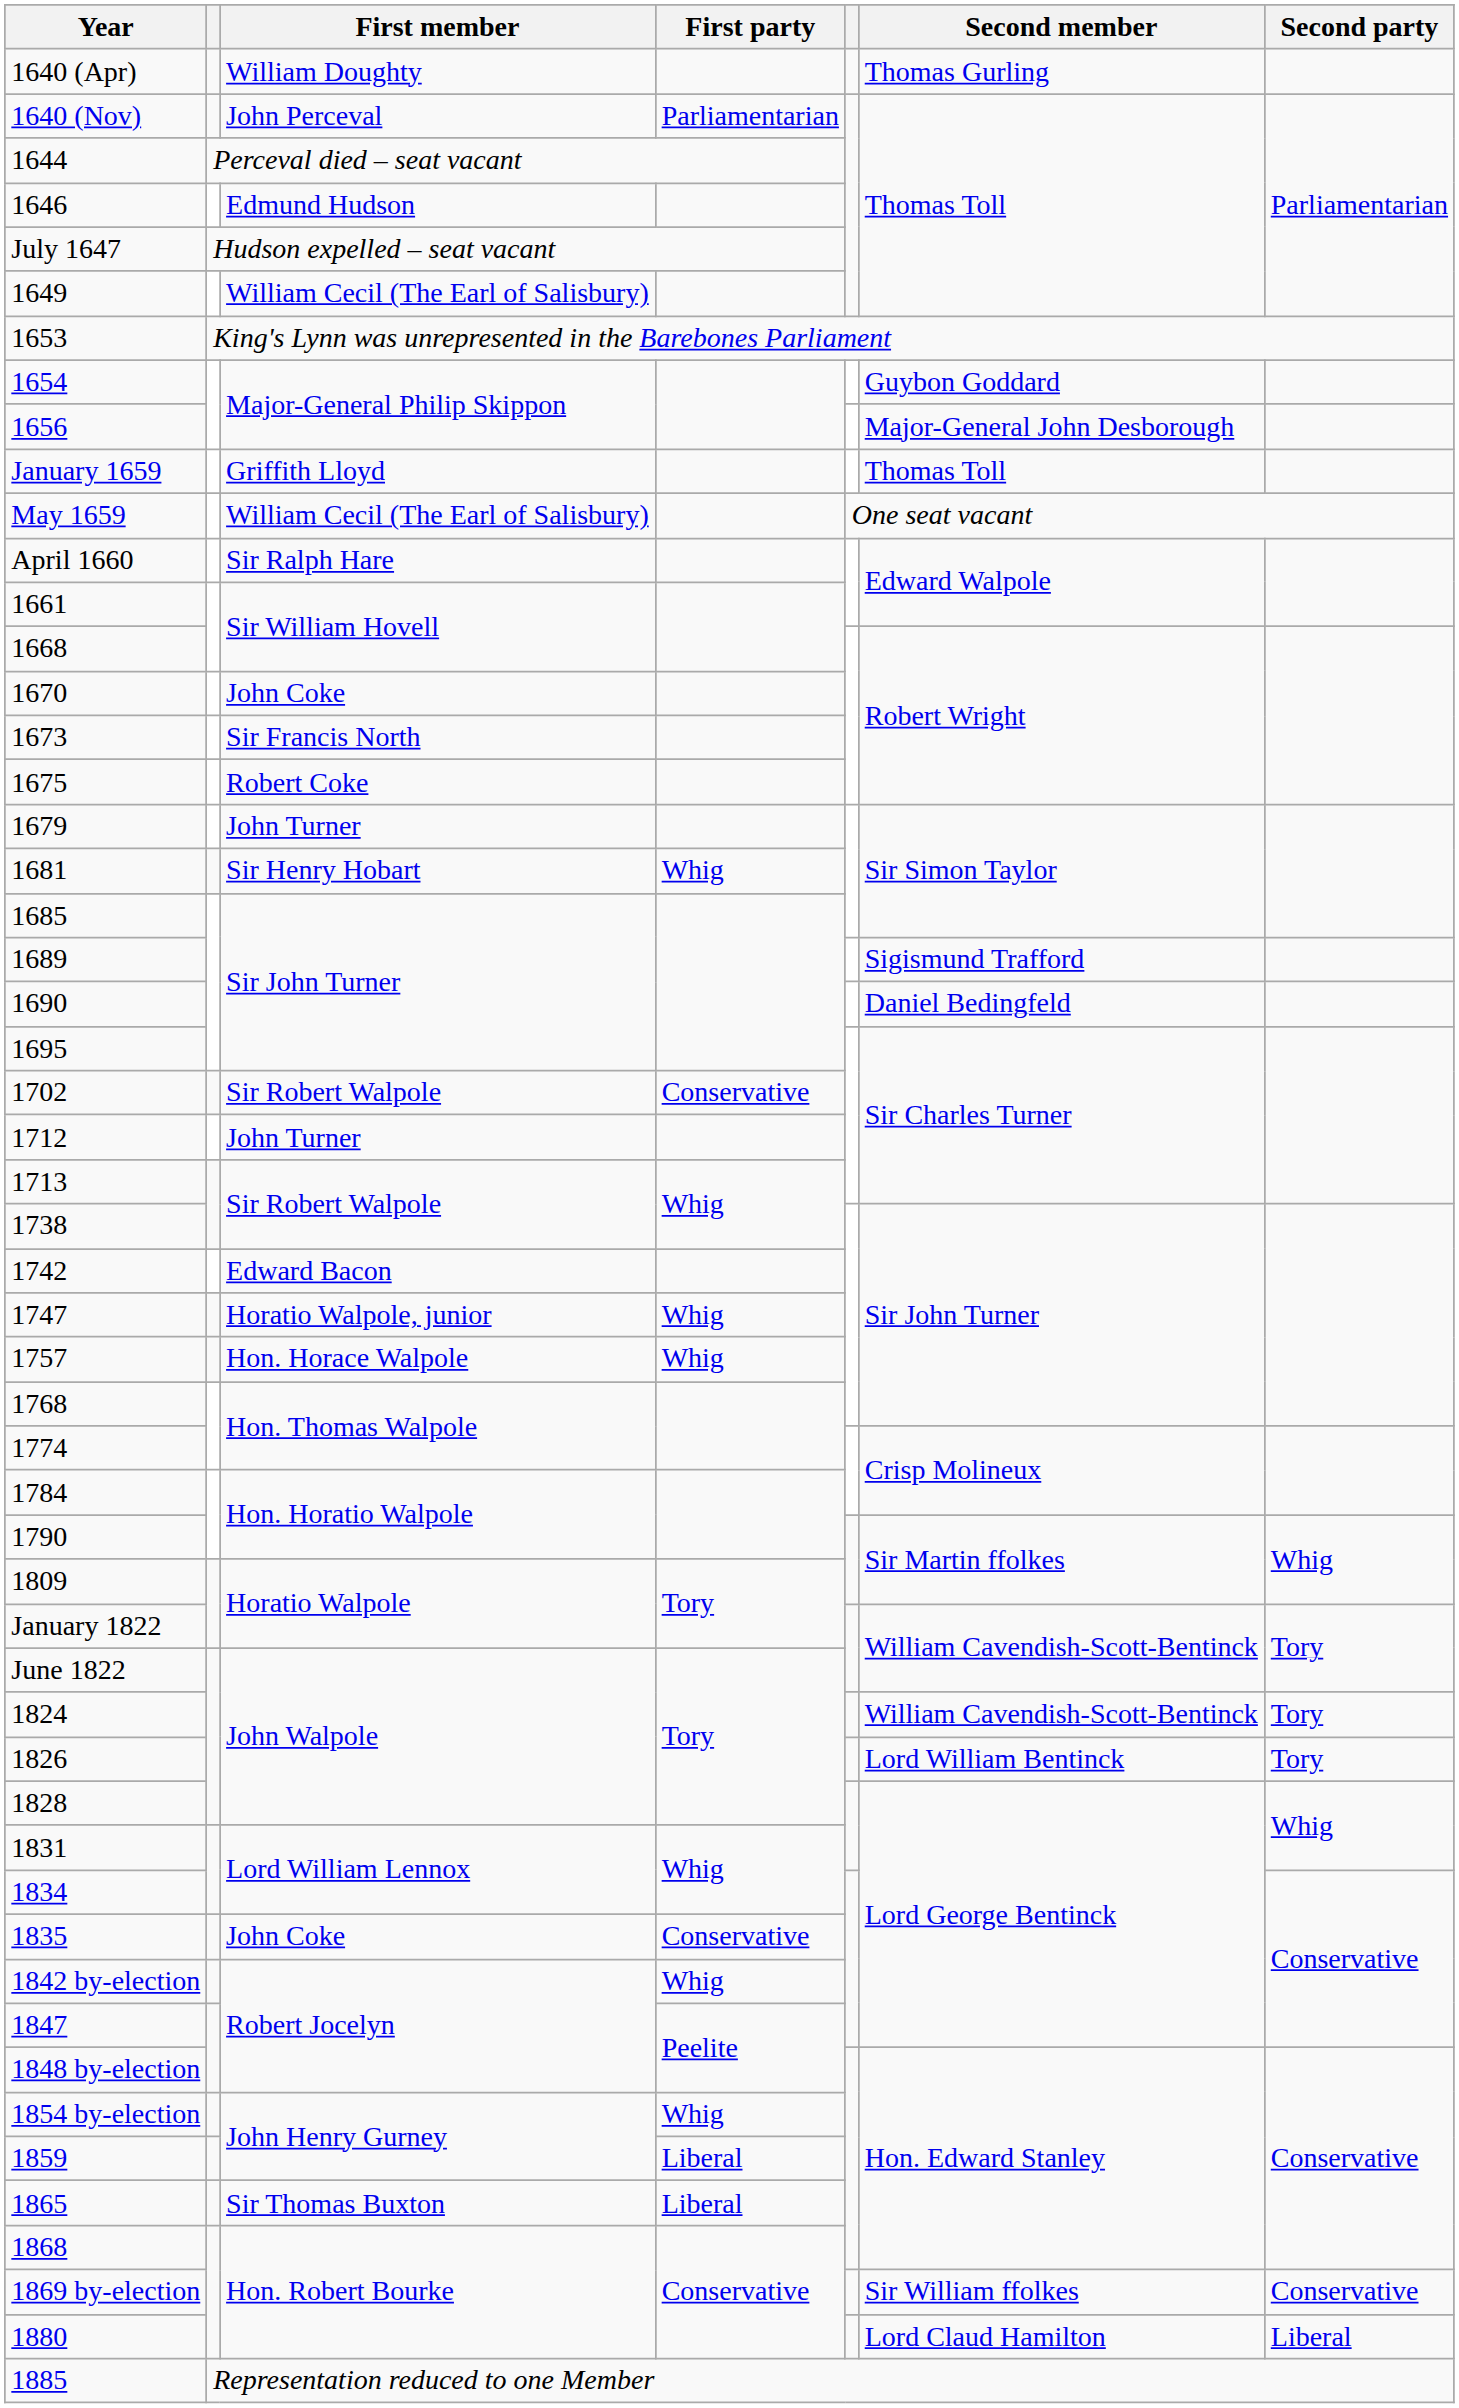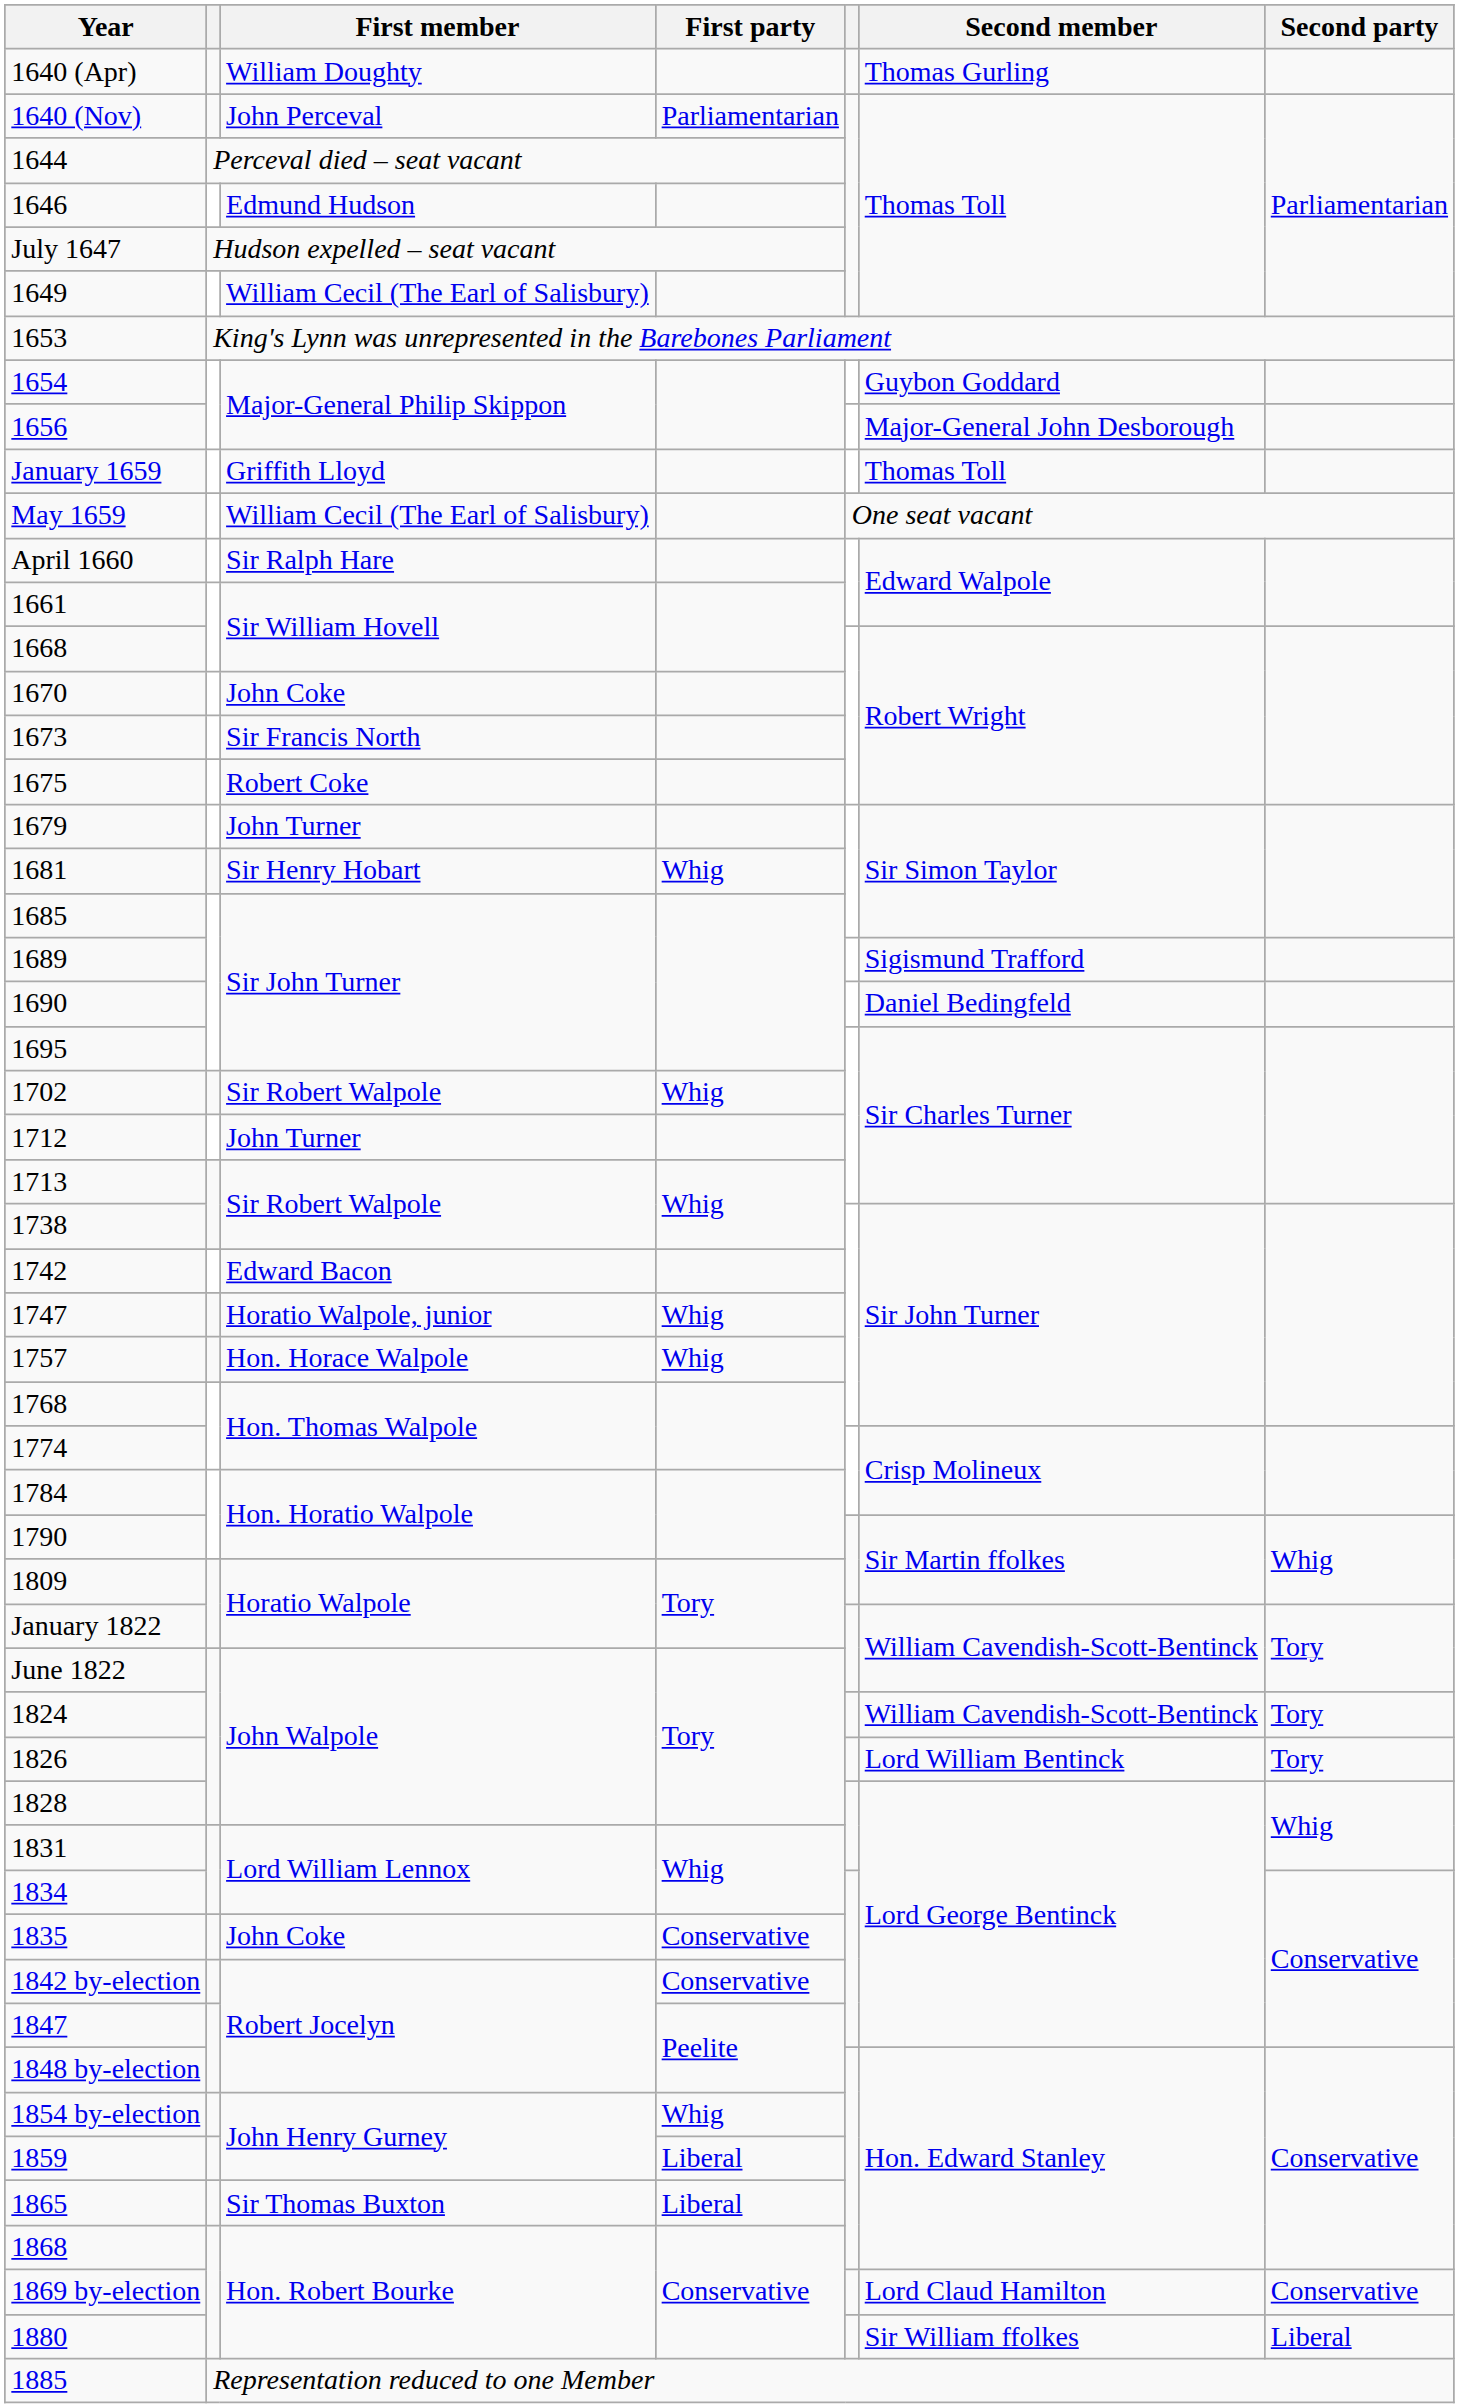1702 | First party: Conservative -> Whig
1842 by-election | First party: Whig -> Conservative
1869 by-election | Second member: Sir William ffolkes -> Lord Claud Hamilton
1880 | Second member: Lord Claud Hamilton -> Sir William ffolkes
